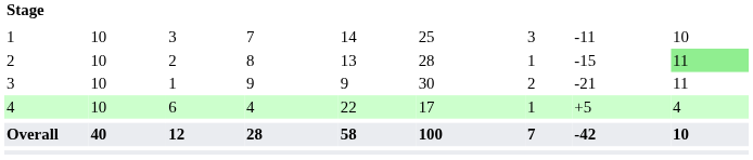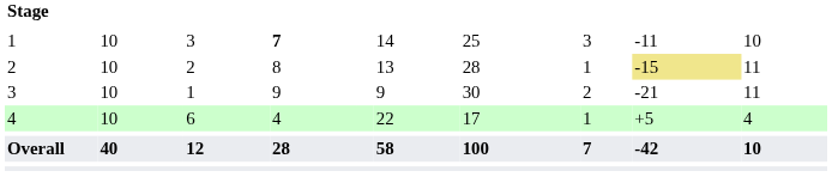row 2 | column 4: normal -> bold
row 3 | column 8: no background -> khaki background
row 3 | column 9: lightgreen background -> no background
